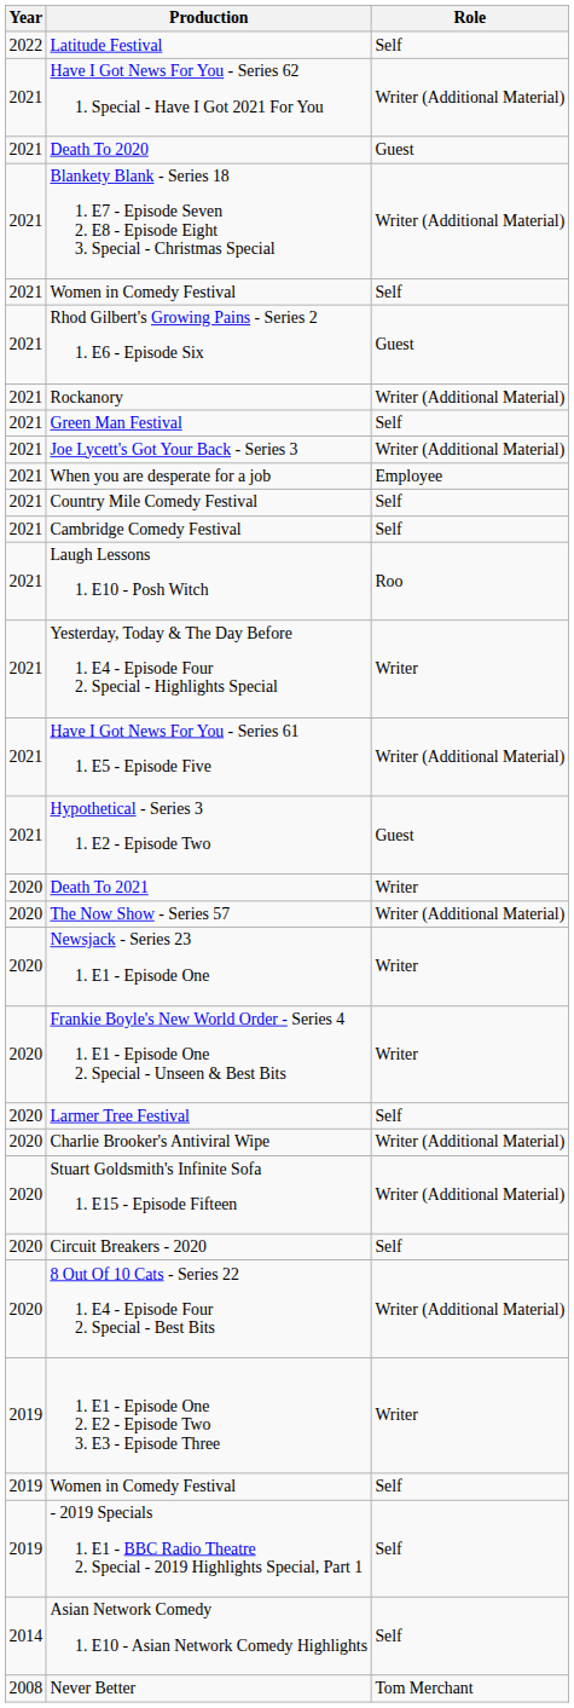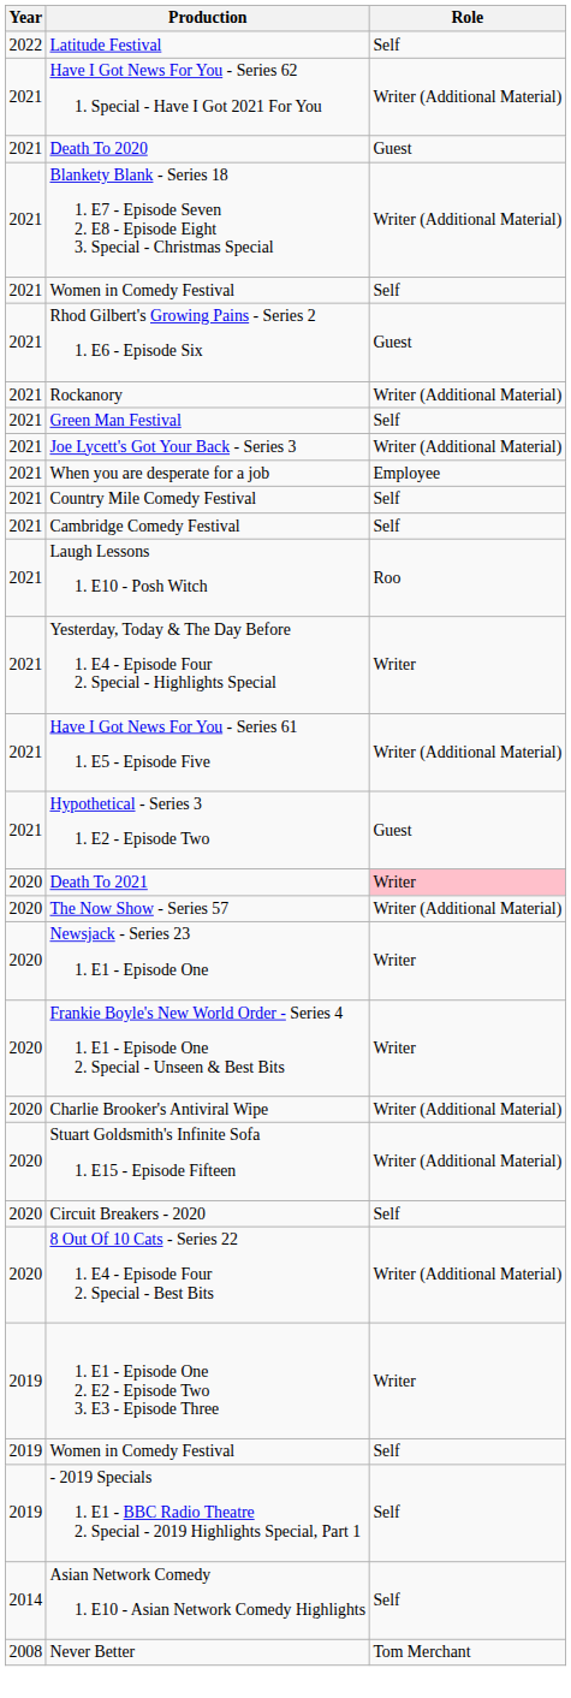Death To 2021 | Role: no background -> pink background
- row: 2020 | Larmer Tree Festival | Self
